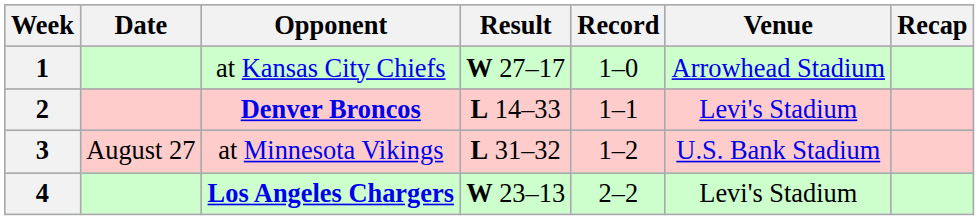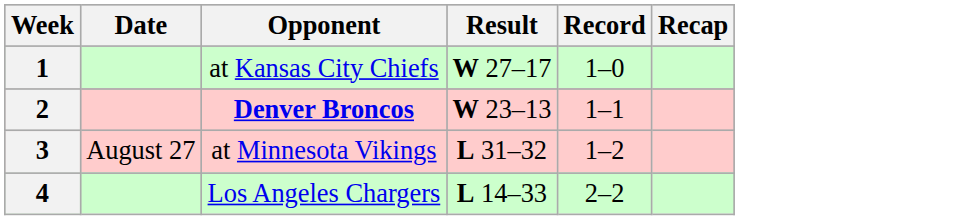- column: Venue | Arrowhead Stadium | Levi's Stadium | U.S. Bank Stadium | Levi's Stadium
2 | Result: L 14–33 -> W 23–13
4 | Opponent: bold -> normal
4 | Result: W 23–13 -> L 14–33
